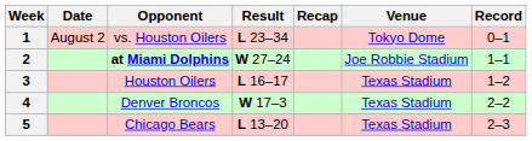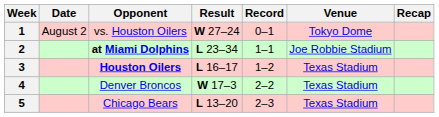columns swapped: Record <-> Recap
1 | Result: L 23–34 -> W 27–24
2 | Result: W 27–24 -> L 23–34
3 | Opponent: normal -> bold
